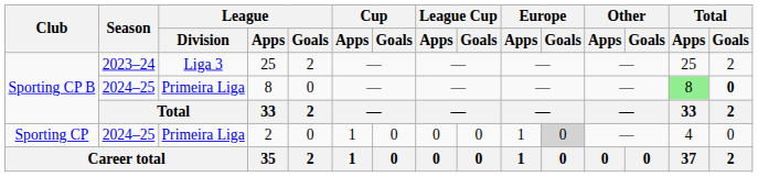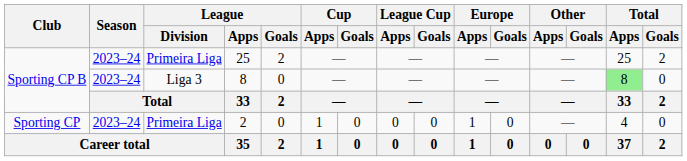row 3 | League / Division: Liga 3 -> Primeira Liga
row 4 | Season: 2024–25 -> 2023–24
row 4 | League / Division: Primeira Liga -> Liga 3
row 4 | Total / Goals: bold -> normal
row 6 | Season: 2024–25 -> 2023–24
row 6 | Europe / Goals: lightgrey background -> no background
